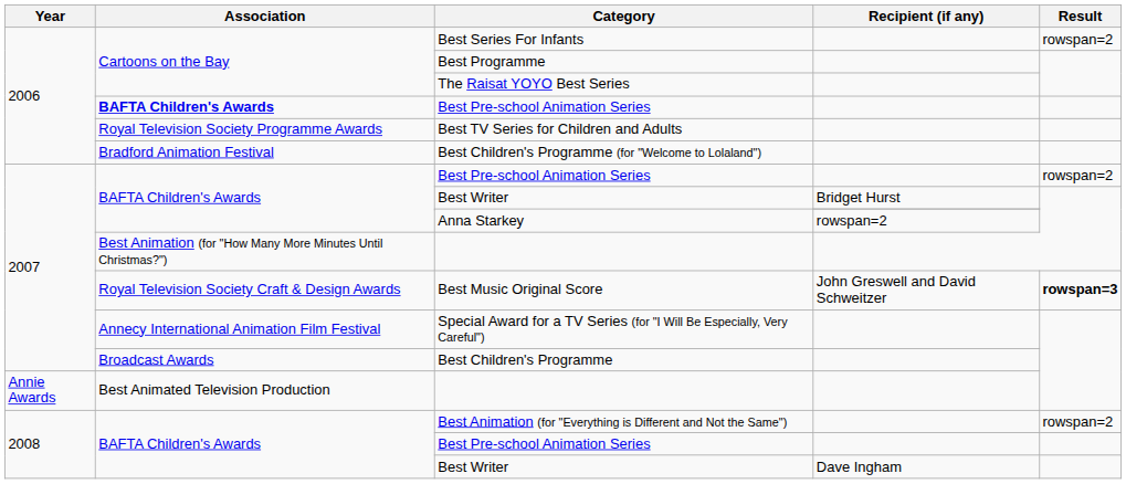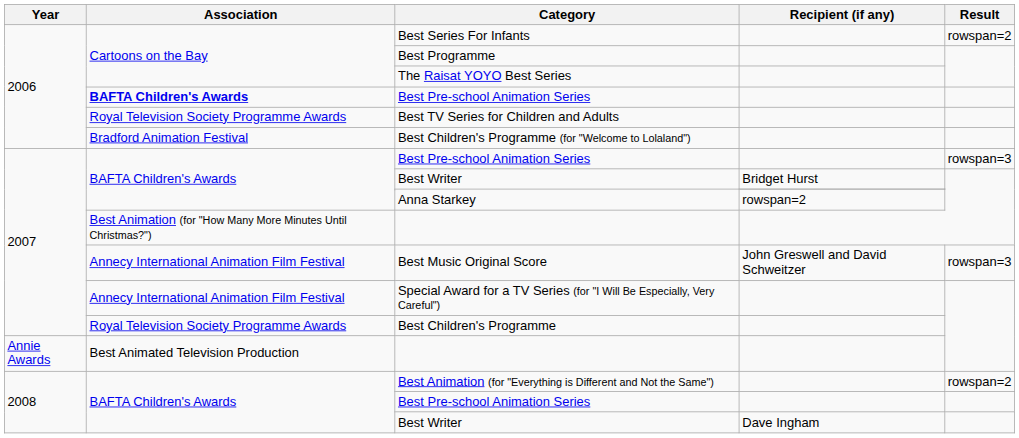2007 / Best Pre-school Animation Series | Result: rowspan=2 -> rowspan=3
Best Music Original Score | Association: Royal Television Society Craft & Design Awards -> Annecy International Animation Film Festival
Best Music Original Score | Result: bold -> normal
Best Children's Programme | Association: Broadcast Awards -> Royal Television Society Programme Awards
